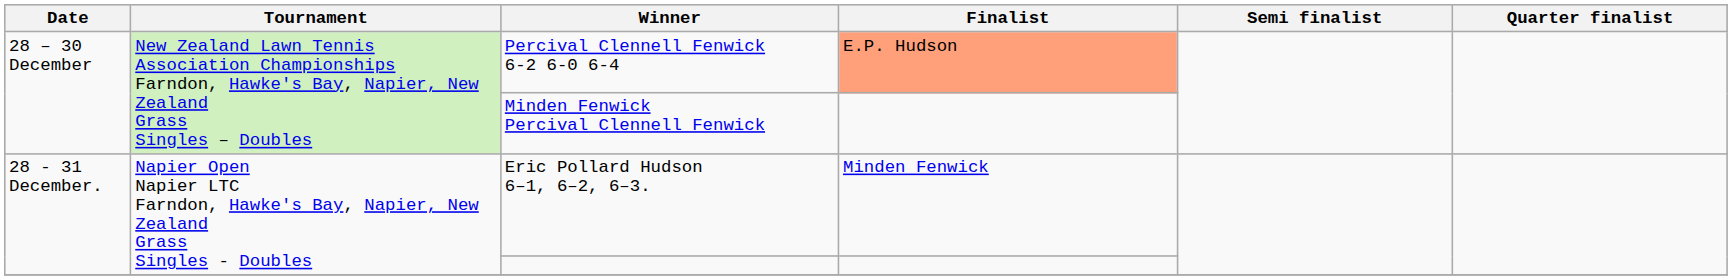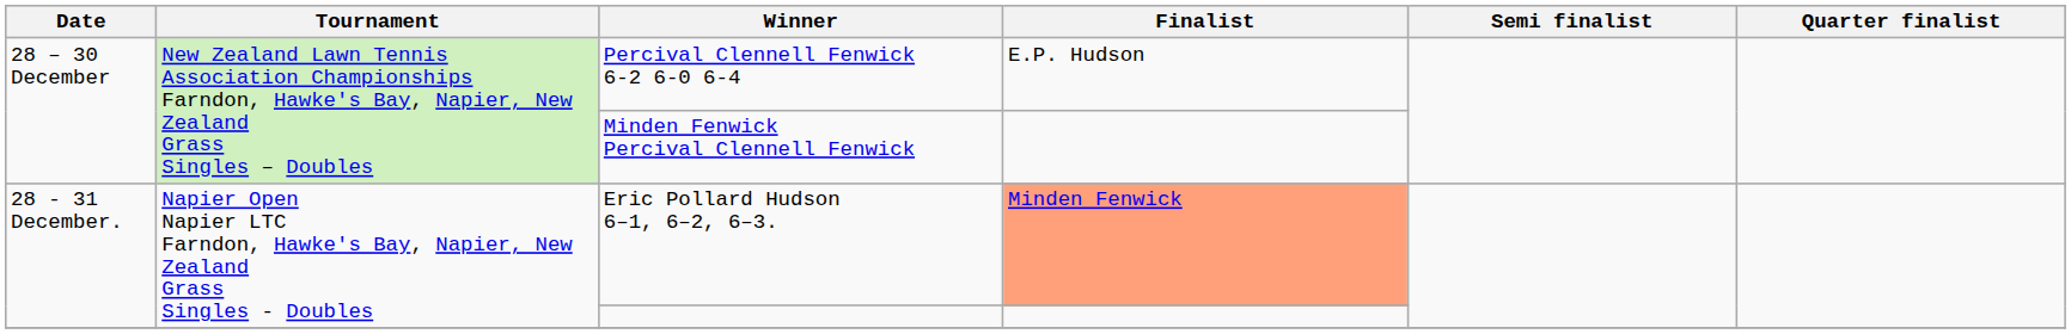Percival Clennell Fenwick 6-2 6-0 6-4 | Finalist: lightsalmon background -> no background
Eric Pollard Hudson 6–1, 6–2, 6–3. | Finalist: no background -> lightsalmon background
